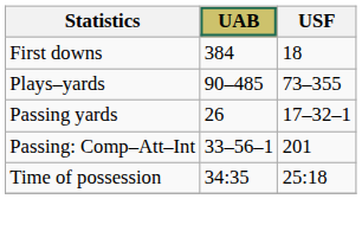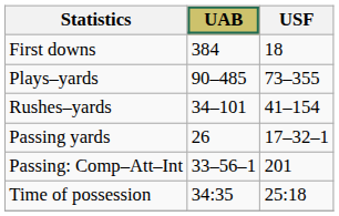+ row: Rushes–yards | 34–101 | 41–154
